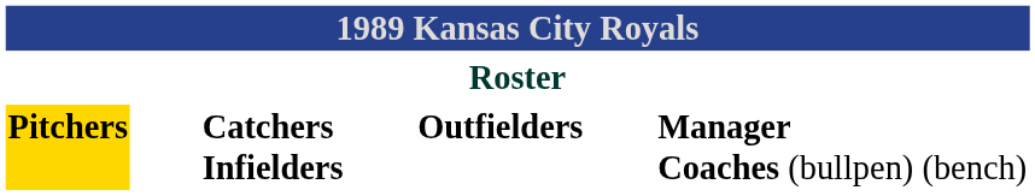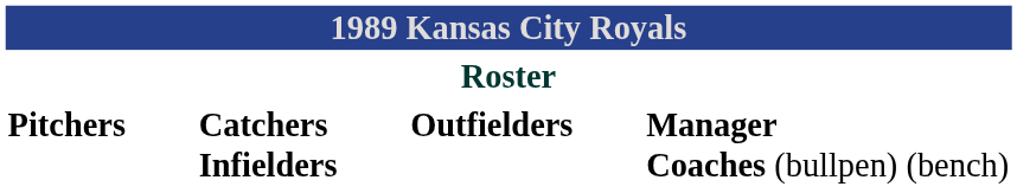Pitchers | column 1: gold background -> no background
